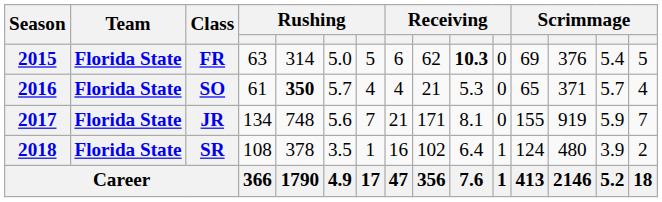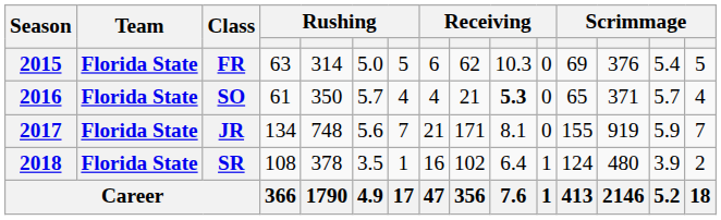FR | column 10: bold -> normal
SO | column 5: bold -> normal
SO | column 10: normal -> bold
